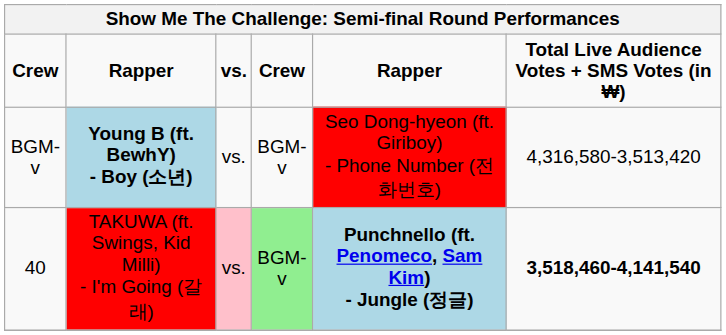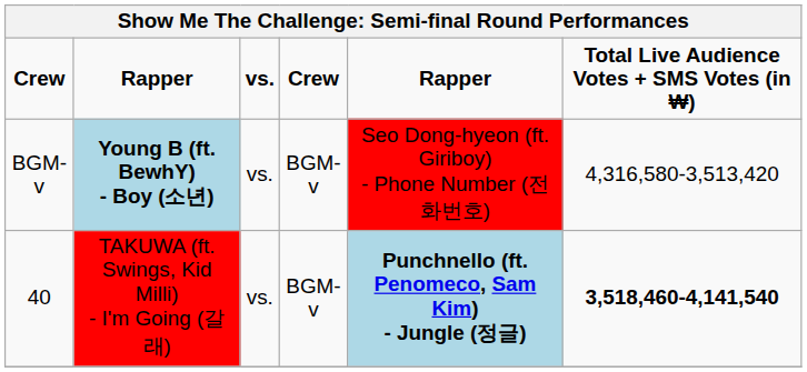40 | vs.: pink background -> no background
40 | column 4: lightgreen background -> no background
